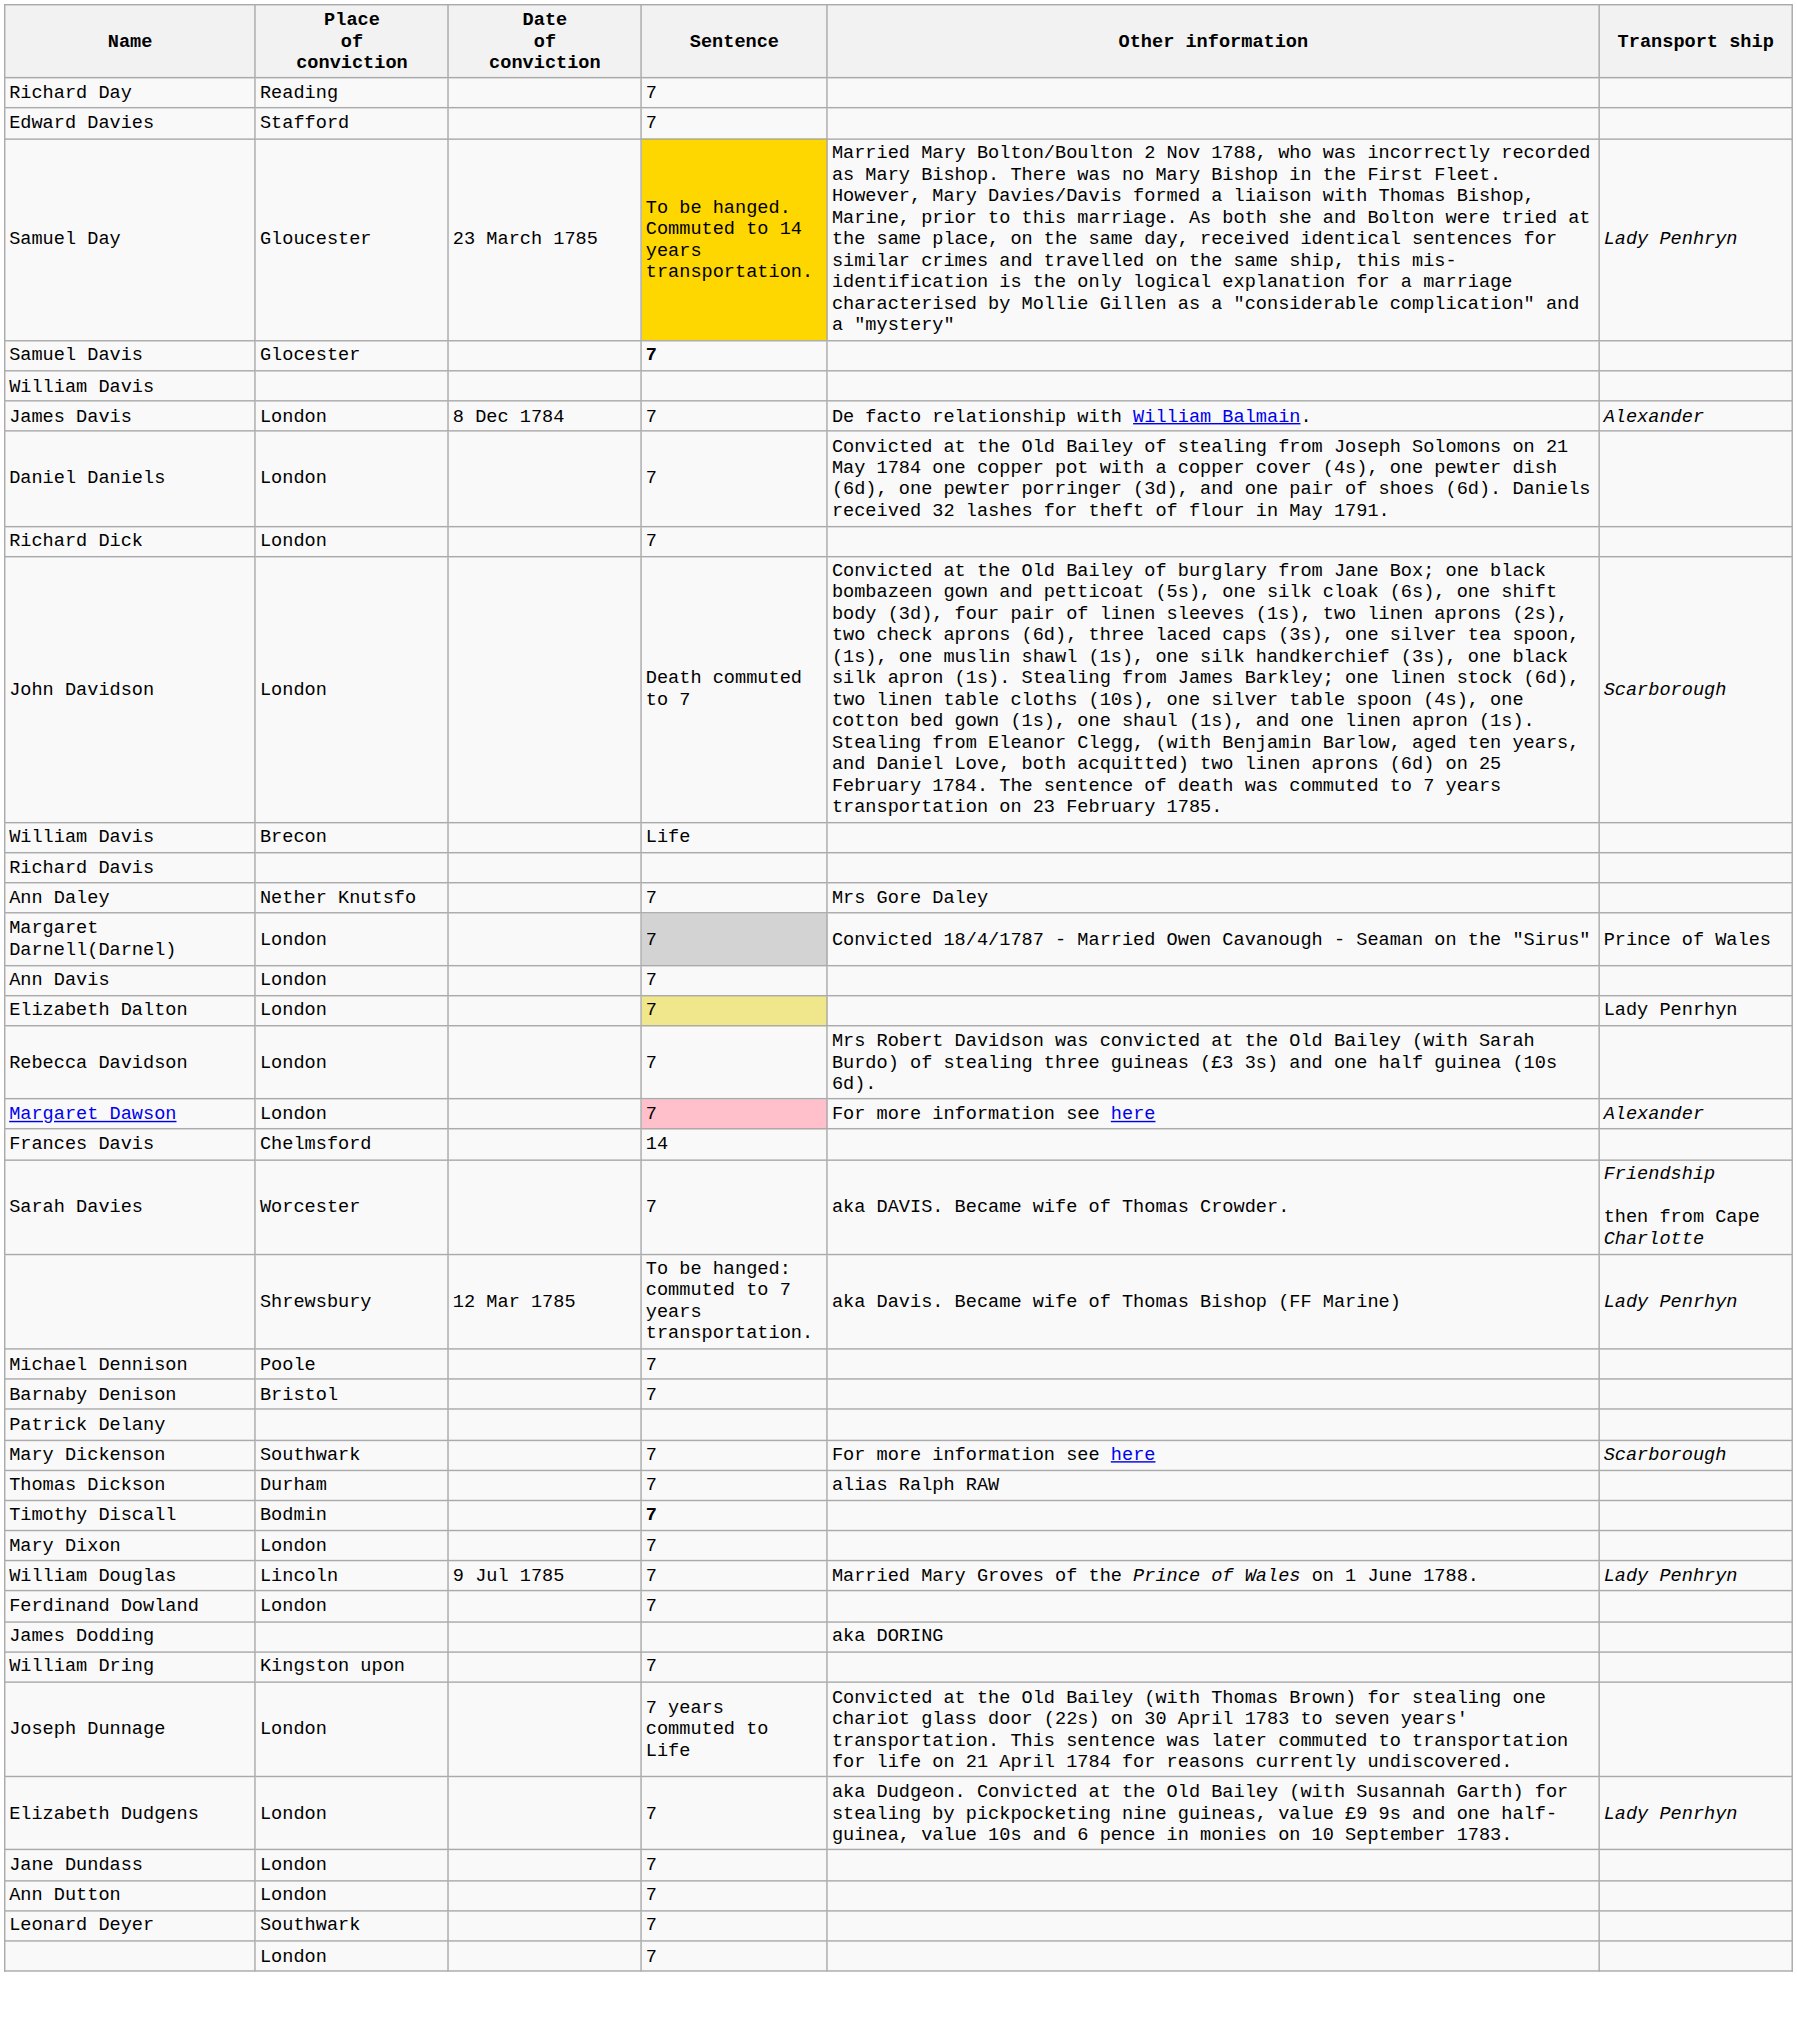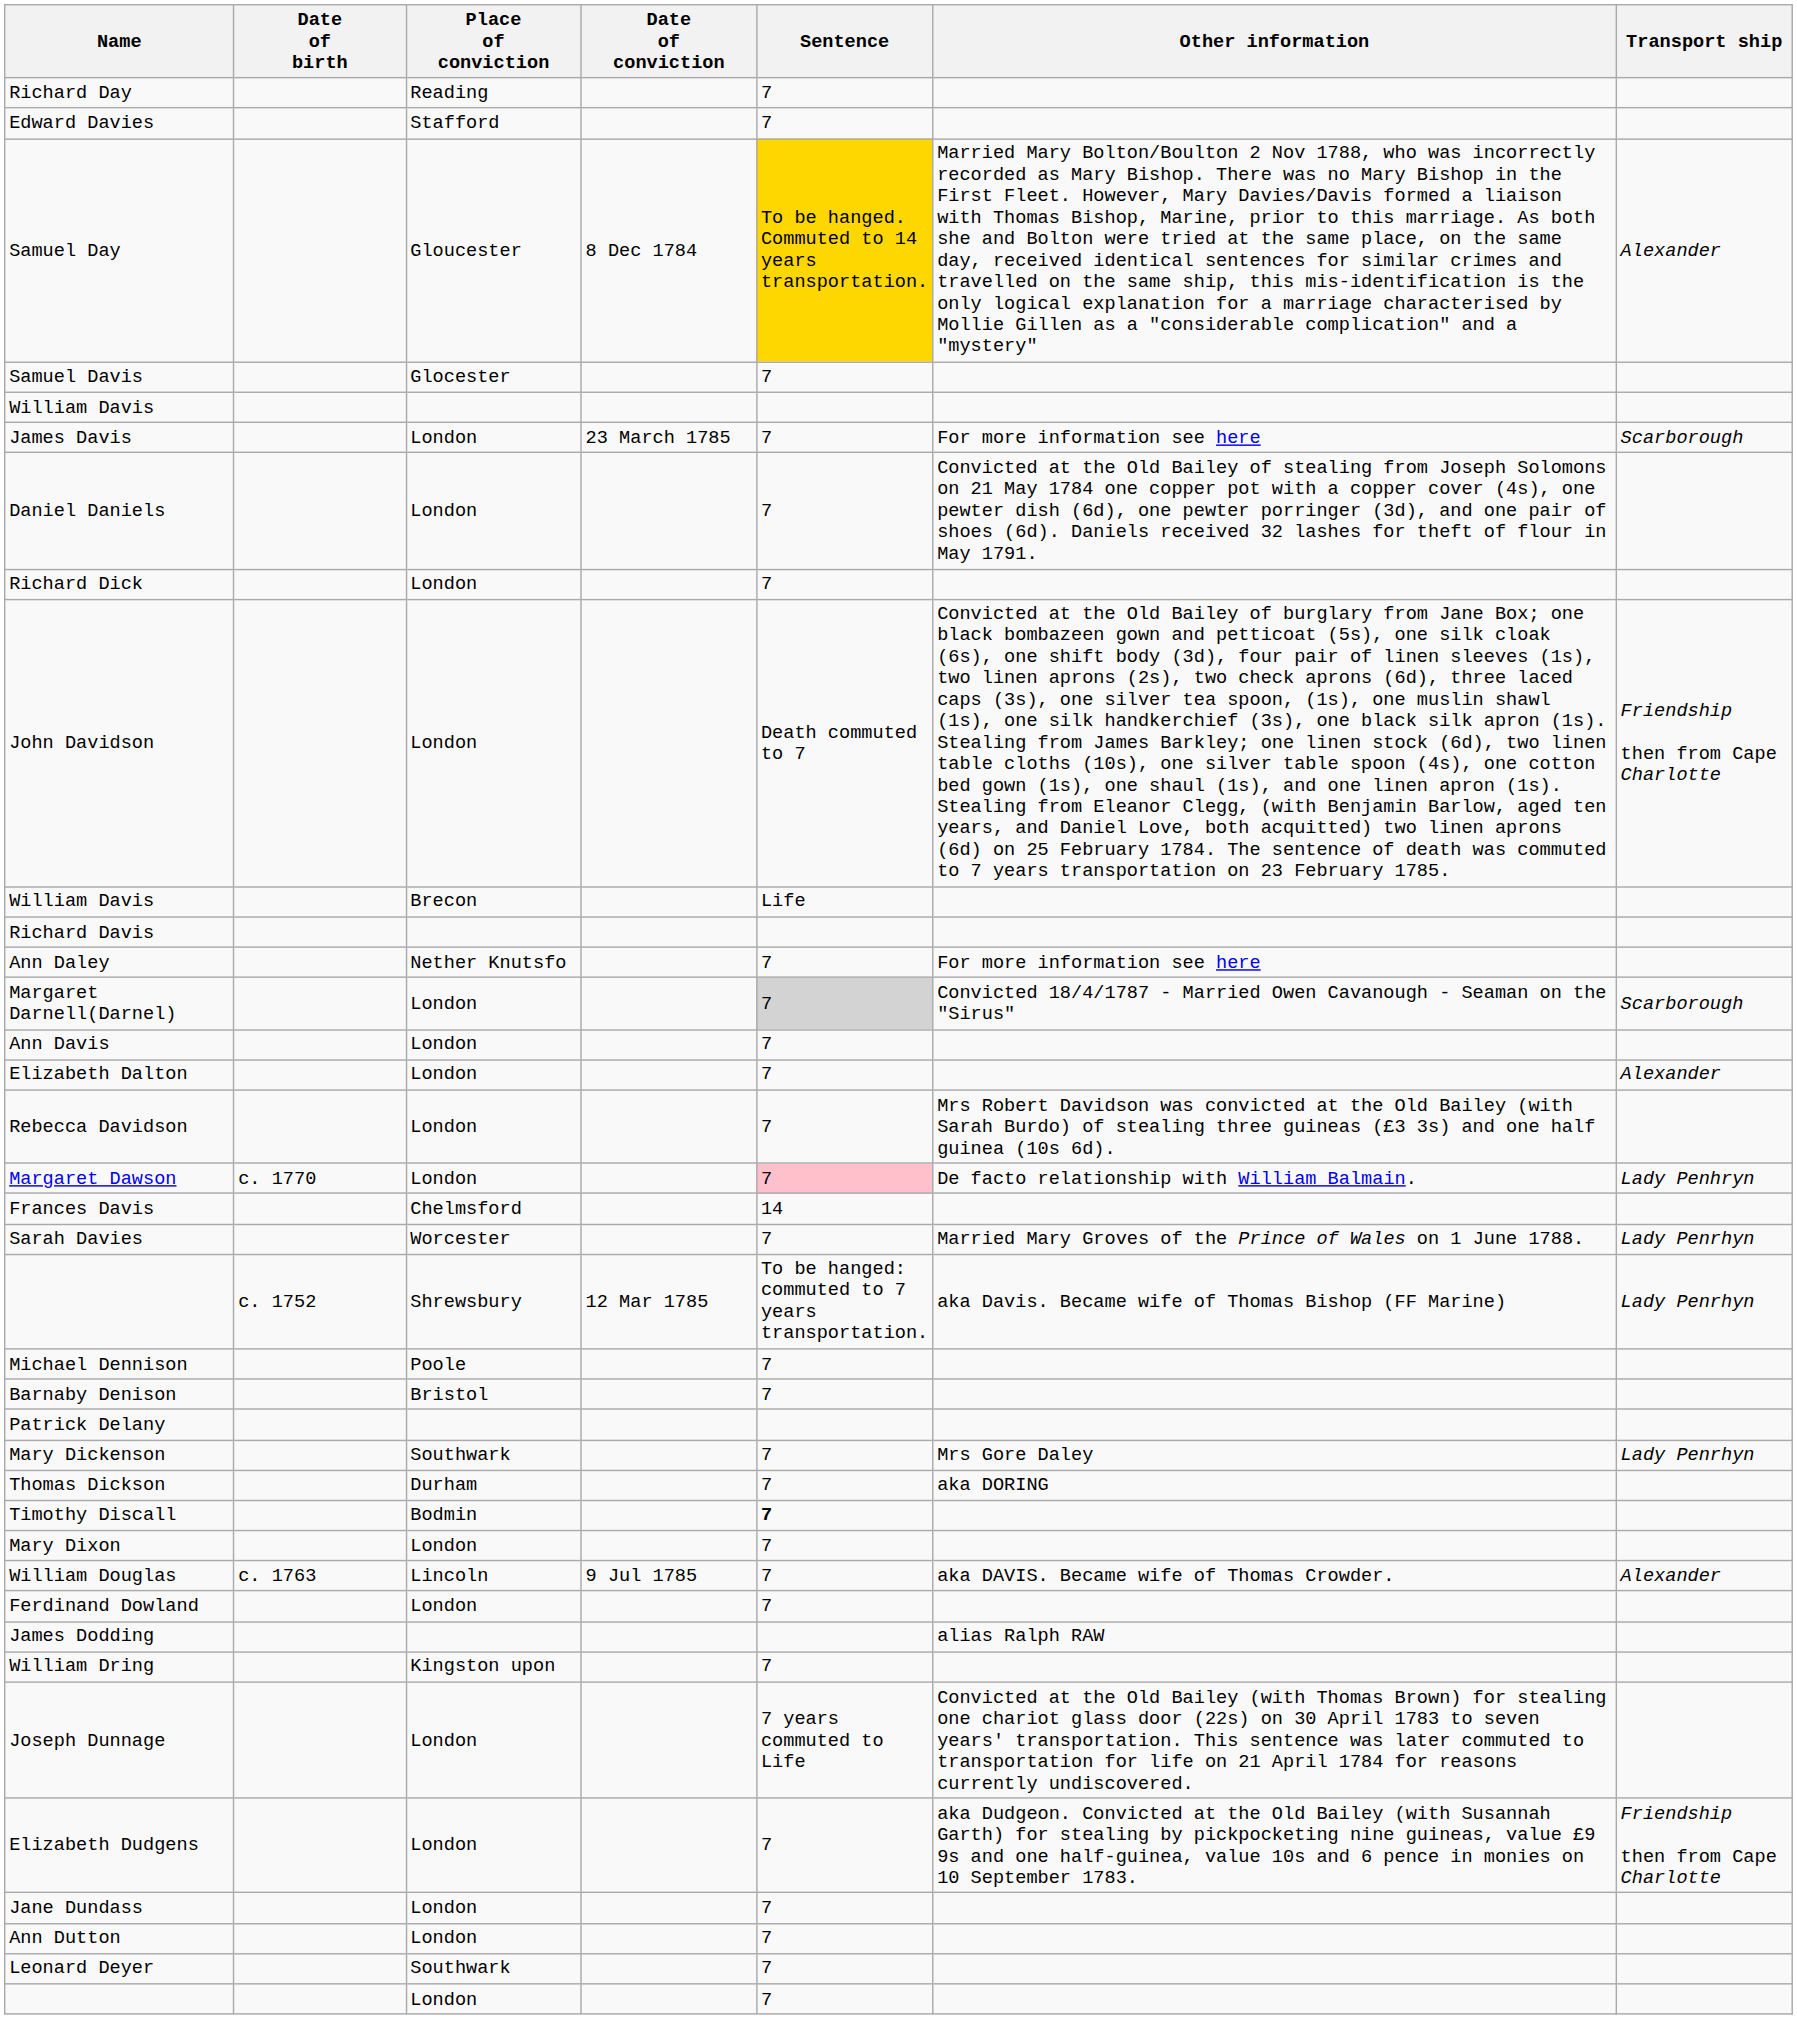+ column: Date of birth | c. 1770 | c. 1752 | c. 1763
Samuel Day | Date of conviction: 23 March 1785 -> 8 Dec 1784
Samuel Day | Transport ship: Lady Penhryn -> Alexander
Samuel Davis | Sentence: bold -> normal
James Davis | Date of conviction: 8 Dec 1784 -> 23 March 1785
James Davis | Other information: De facto relationship with William Balmain. -> For more information see here
James Davis | Transport ship: Alexander -> Scarborough
John Davidson | Transport ship: Scarborough -> Friendship then from Cape Charlotte
Ann Daley | Other information: Mrs Gore Daley -> For more information see here
Margaret Darnell(Darnel) | Transport ship: Prince of Wales -> Scarborough
Elizabeth Dalton | Sentence: khaki background -> no background
Elizabeth Dalton | Transport ship: Lady Penrhyn -> Alexander
Margaret Dawson | Other information: For more information see here -> De facto relationship with William Balmain.
Margaret Dawson | Transport ship: Alexander -> Lady Penhryn
Sarah Davies | Other information: aka DAVIS. Became wife of Thomas Crowder. -> Married Mary Groves of the Prince of Wales on 1 June 1788.
Sarah Davies | Transport ship: Friendship then from Cape Charlotte -> Lady Penrhyn
Mary Dickenson | Other information: For more information see here -> Mrs Gore Daley
Mary Dickenson | Transport ship: Scarborough -> Lady Penrhyn
Thomas Dickson | Other information: alias Ralph RAW -> aka DORING
William Douglas | Other information: Married Mary Groves of the Prince of Wales on 1 June 1788. -> aka DAVIS. Became wife of Thomas Crowder.
William Douglas | Transport ship: Lady Penhryn -> Alexander
James Dodding | Other information: aka DORING -> alias Ralph RAW
Elizabeth Dudgens | Transport ship: Lady Penrhyn -> Friendship then from Cape Charlotte
